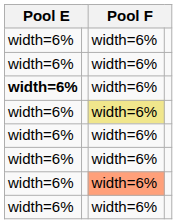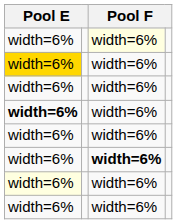row 2 | column 3: no background -> lightyellow background
row 3 | column 1: no background -> gold background
row 4 | column 1: bold -> normal
row 5 | column 1: normal -> bold
row 5 | column 3: khaki background -> no background
row 7 | column 3: normal -> bold
row 8 | column 1: no background -> lightyellow background
row 8 | column 3: lightsalmon background -> no background
